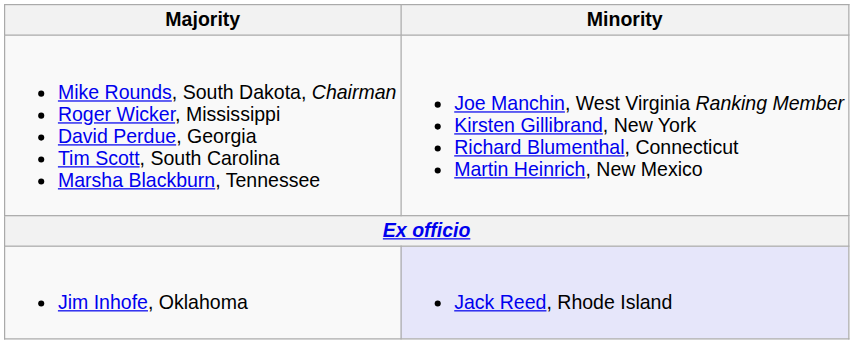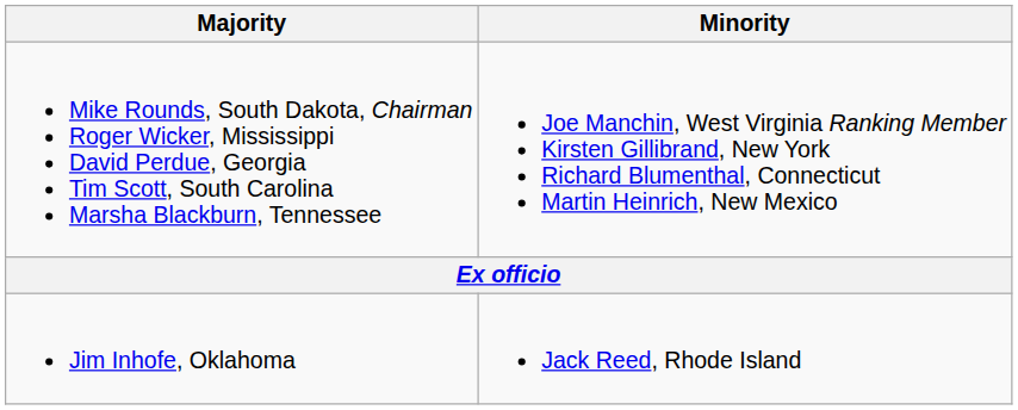Jim Inhofe, Oklahoma | Minority: lavender background -> no background
